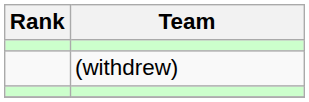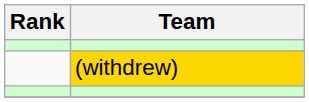row 3 | Team: no background -> gold background
